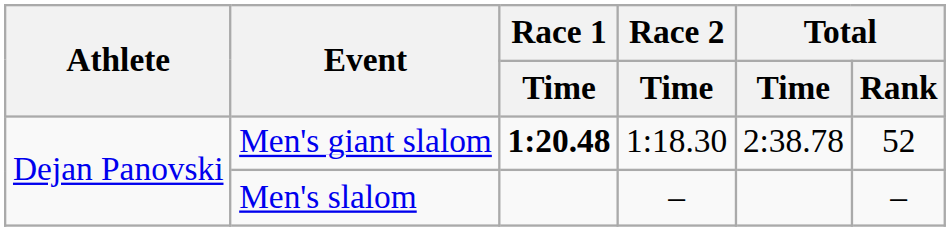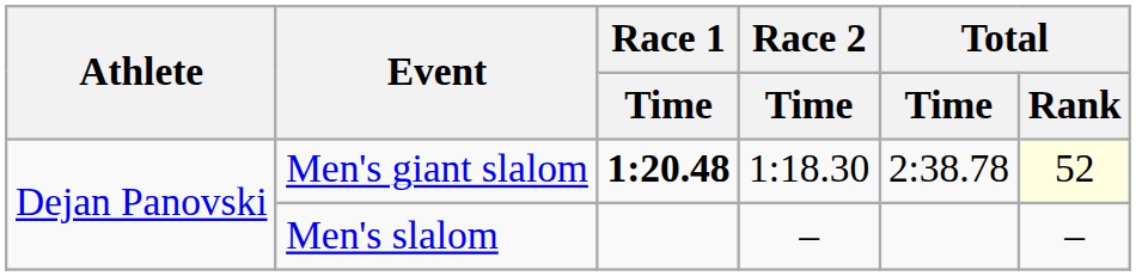Men's giant slalom | Total / Rank: no background -> lightyellow background
